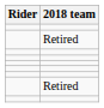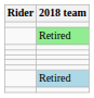row 3 | 2018 team: no background -> lightgreen background
row 9 | 2018 team: no background -> lightblue background
